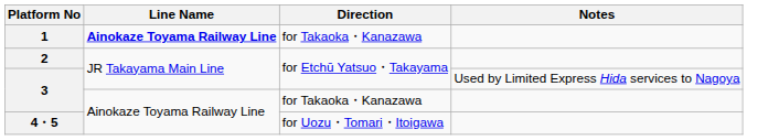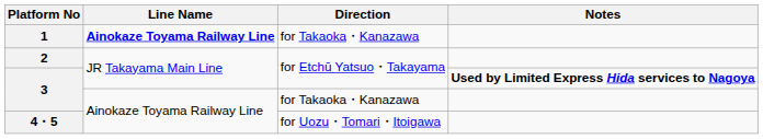3 / for Etchū Yatsuo・Takayama | Notes: normal -> bold
